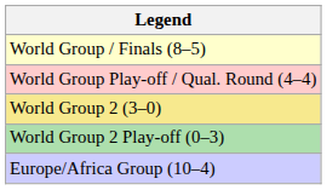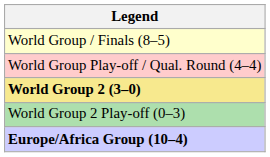row 4 | column 1: normal -> bold
row 6 | column 1: normal -> bold
